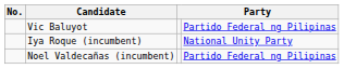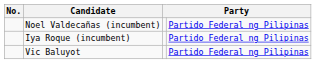rows swapped: Vic Baluyot <-> Noel Valdecañas (incumbent)
Iya Roque (incumbent) | column 4: National Unity Party -> Partido Federal ng Pilipinas
